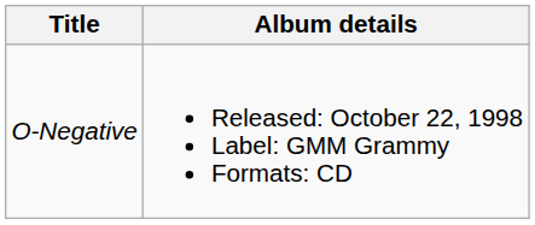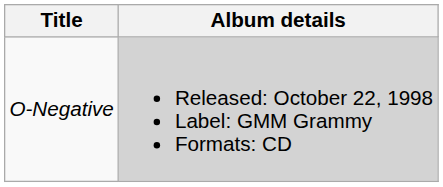O-Negative | Album details: no background -> lightgrey background
